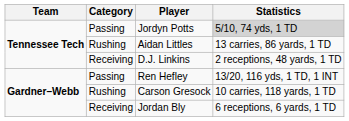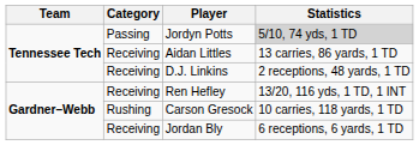Aidan Littles | Category: Rushing -> Receiving
Ren Hefley | Category: Passing -> Receiving
